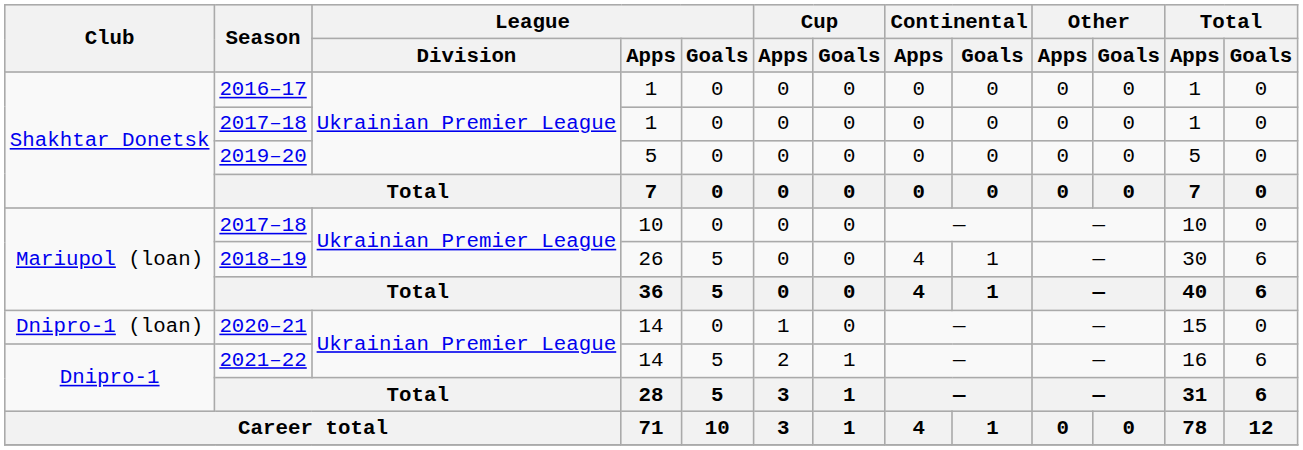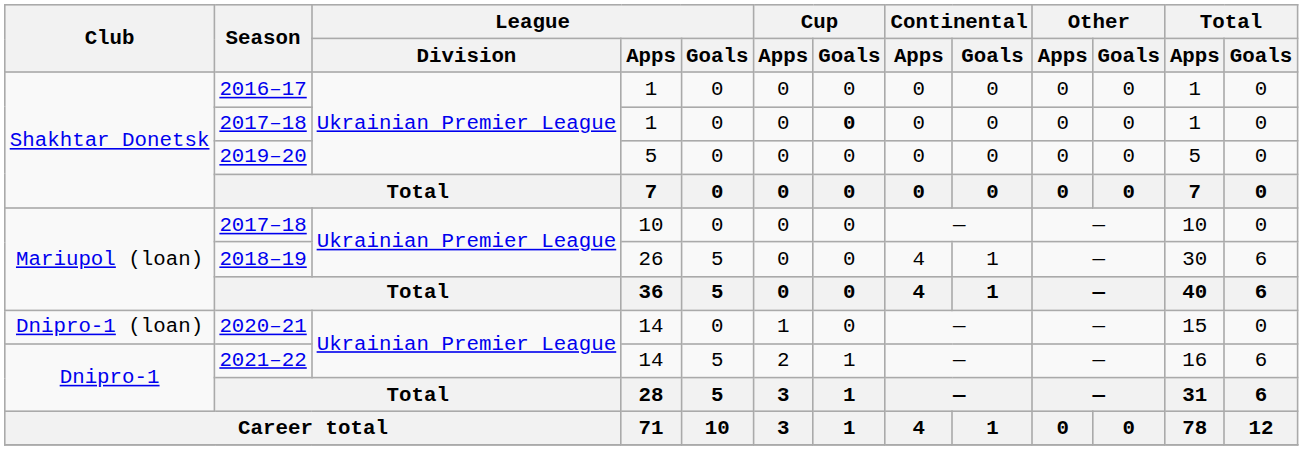2017–18 / 1 | Cup / Goals: normal -> bold
